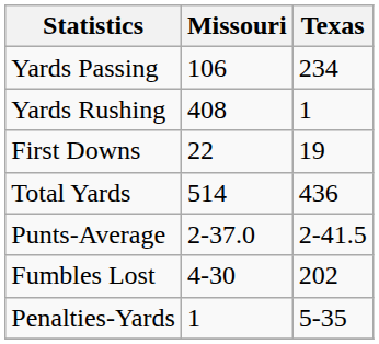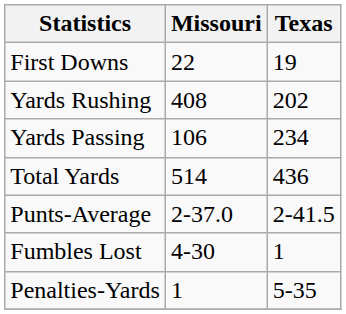rows swapped: First Downs <-> Yards Passing
Yards Rushing | Texas: 1 -> 202
Fumbles Lost | Texas: 202 -> 1
